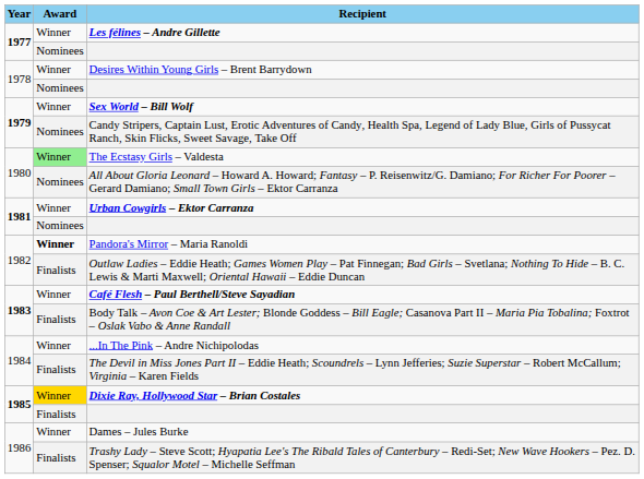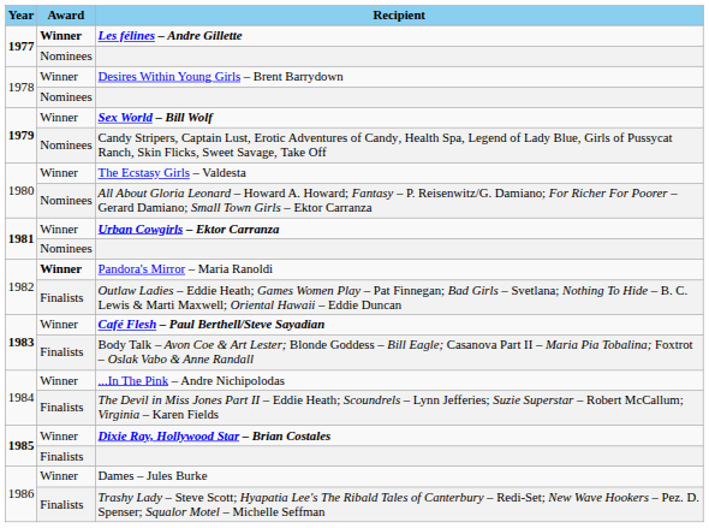Les félines – Andre Gillette | Award: normal -> bold
The Ecstasy Girls – Valdesta | Award: lightgreen background -> no background
Dixie Ray, Hollywood Star – Brian Costales | Award: gold background -> no background
